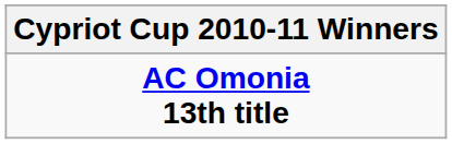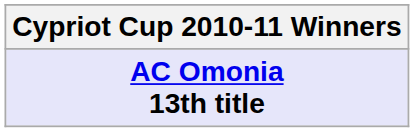row 2 | column 1: no background -> lavender background
